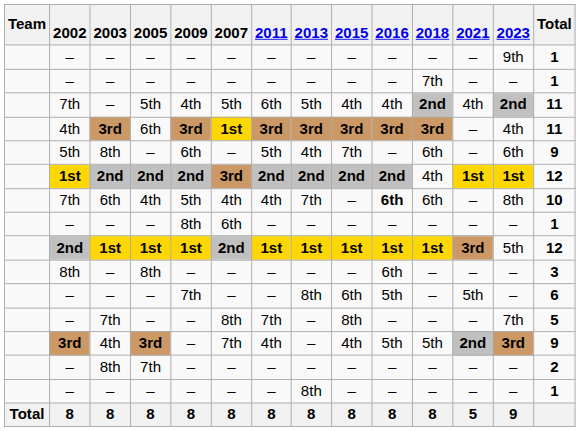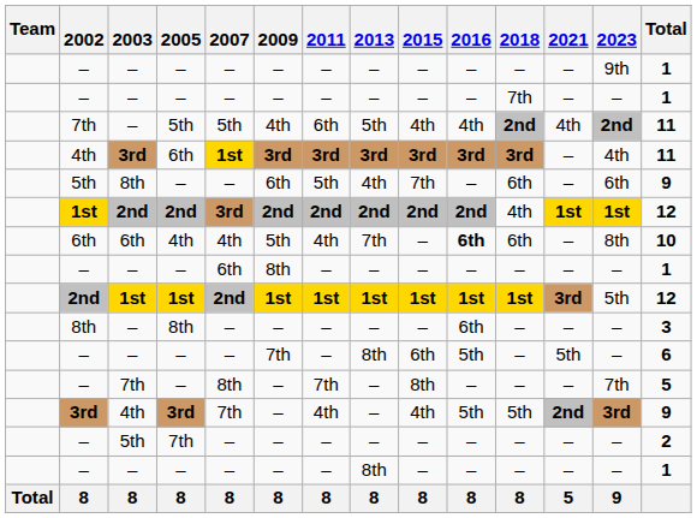columns swapped: 2007 <-> 2009
row 8 | 2002: 7th -> 6th
row 15 | 2003: 8th -> 5th
